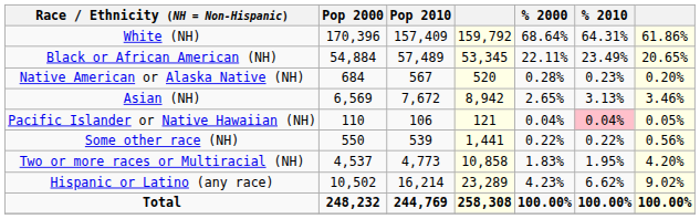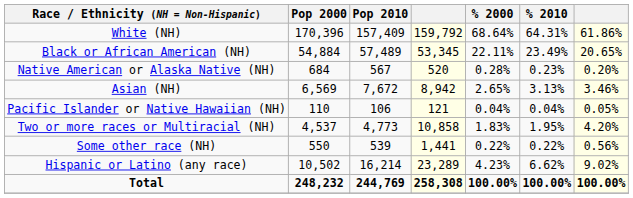Pacific Islander or Native Hawaiian (NH) | % 2010: pink background -> no background
rows swapped: Some other race (NH) <-> Two or more races or Multiracial (NH)
